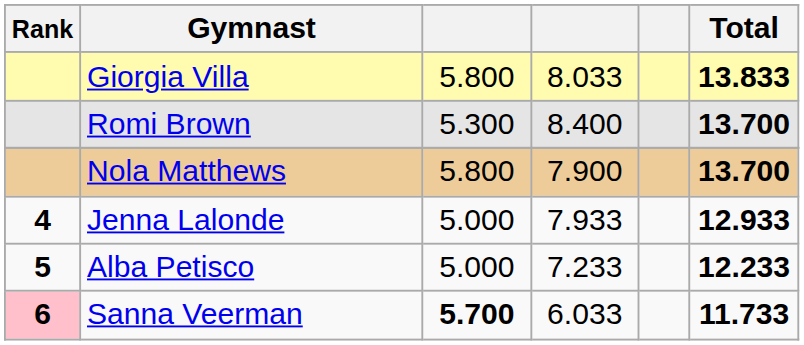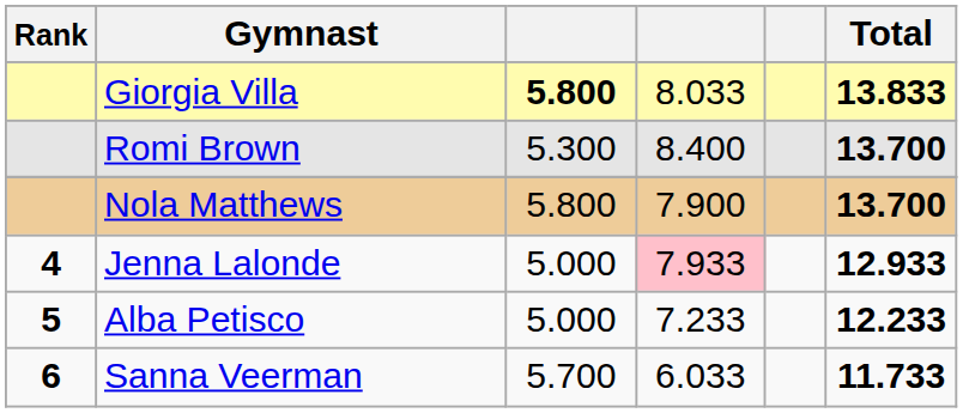Giorgia Villa | column 3: normal -> bold
Jenna Lalonde | column 4: no background -> pink background
Sanna Veerman | Rank: pink background -> no background
Sanna Veerman | column 3: bold -> normal
